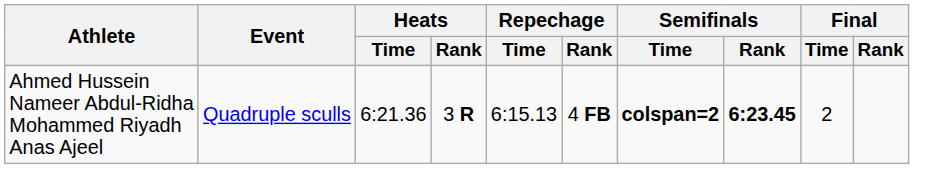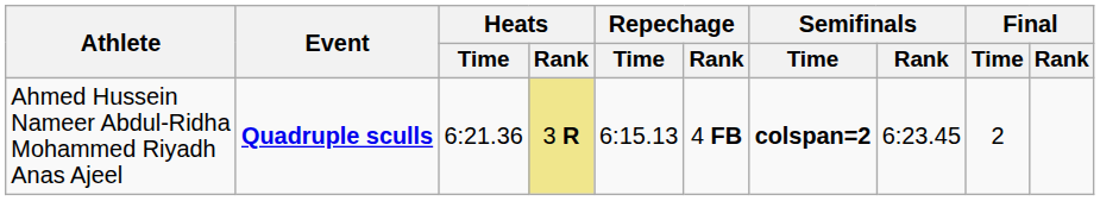Ahmed Hussein Nameer Abdul-Ridha Mohammed Riyadh Anas Ajeel | Event: normal -> bold
Ahmed Hussein Nameer Abdul-Ridha Mohammed Riyadh Anas Ajeel | Heats / Rank: no background -> khaki background
Ahmed Hussein Nameer Abdul-Ridha Mohammed Riyadh Anas Ajeel | Semifinals / Rank: bold -> normal
